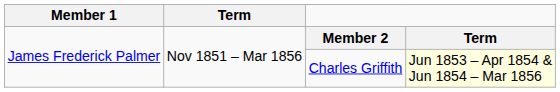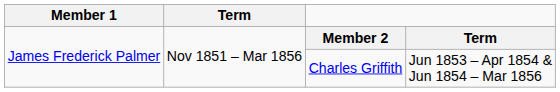Charles Griffith | column 4: lightyellow background -> no background
